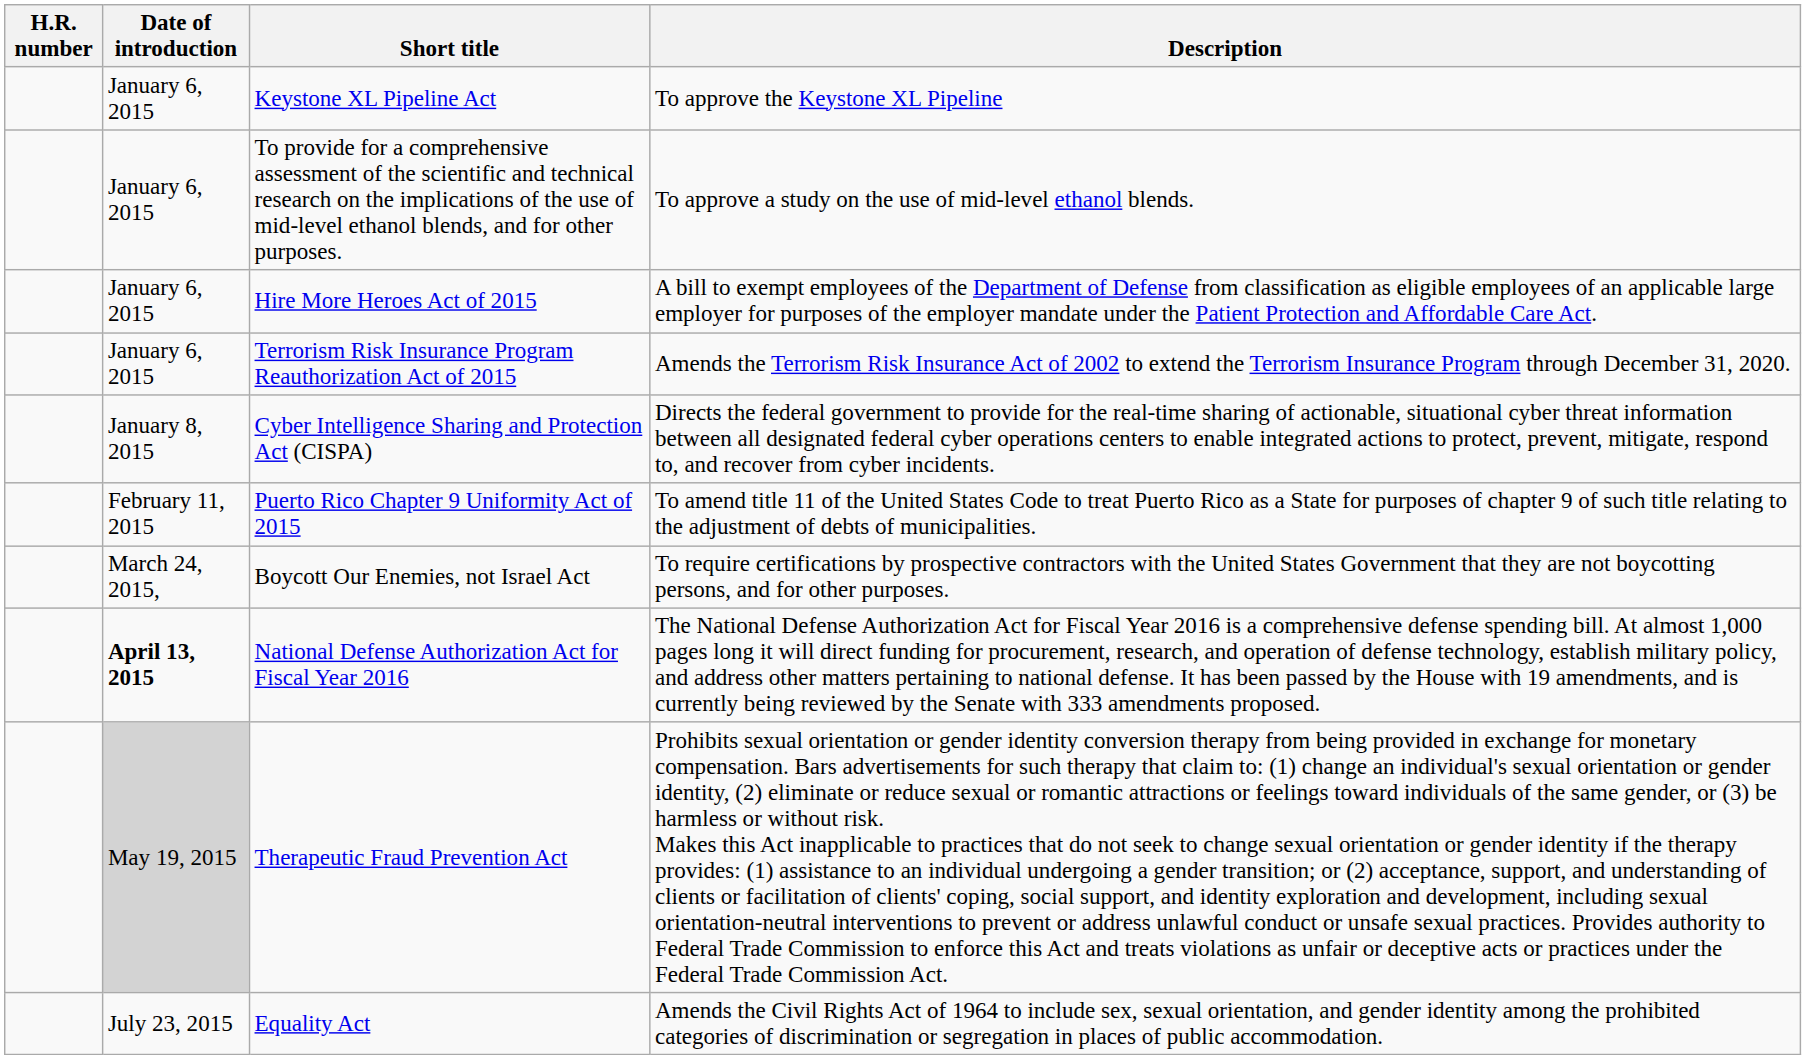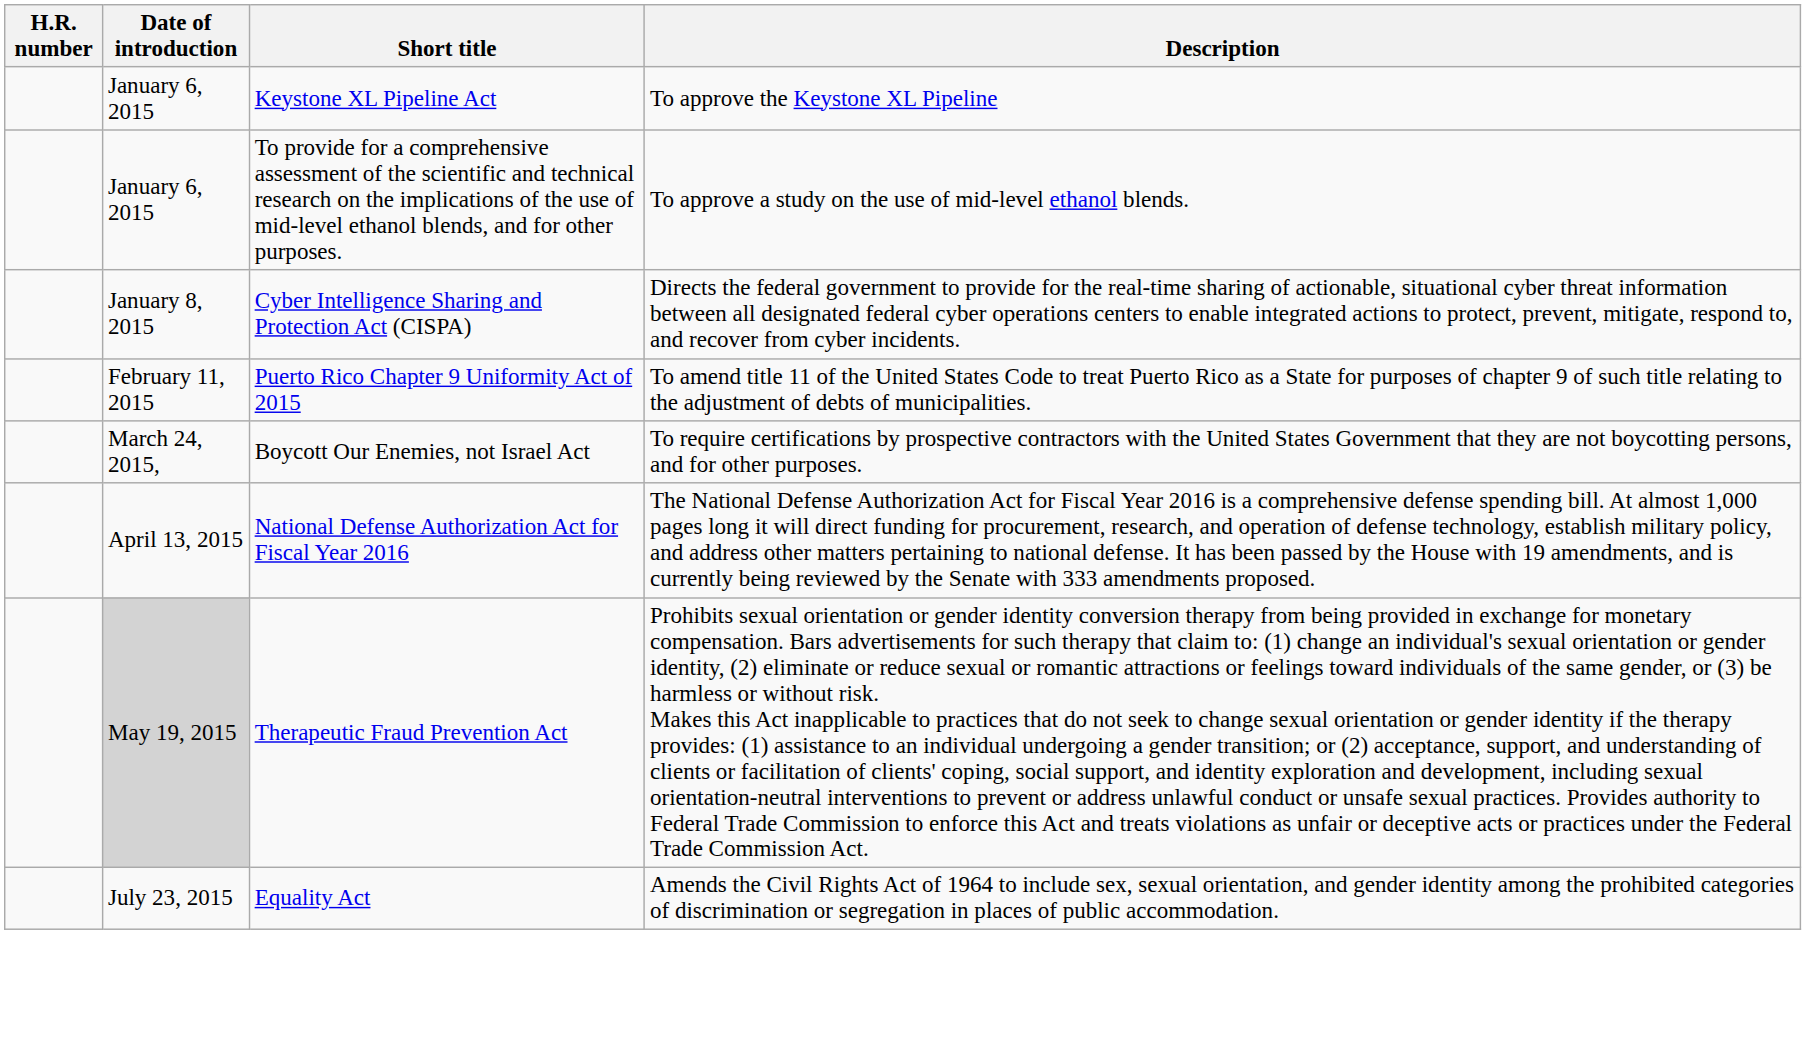- row: January 6, 2015 | Hire More Heroes Act of 2015 | A bill to exempt employees of the Department of Defense from classification as eligible employees of an applicable large employer for purposes of the employer mandate under the Patient Protection and Affordable Care Act.
- row: January 6, 2015 | Terrorism Risk Insurance Program Reauthorization Act of 2015 | Amends the Terrorism Risk Insurance Act of 2002 to extend the Terrorism Insurance Program through December 31, 2020.
National Defense Authorization Act for Fiscal Year 2016 | Date of introduction: bold -> normal
